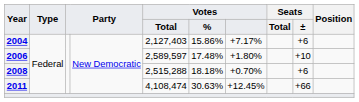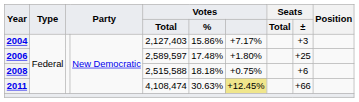2004 | Seats / ±: +6 -> +3
2006 | Seats / ±: +10 -> +25
2008 | Votes / Total: 2,515,288 -> 2,515,588
2008 | Votes: +0.70% -> +0.75%
2011 | Votes: no background -> khaki background
